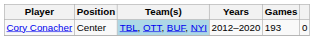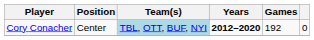Cory Conacher | Years: normal -> bold
Cory Conacher | Games: 193 -> 192
